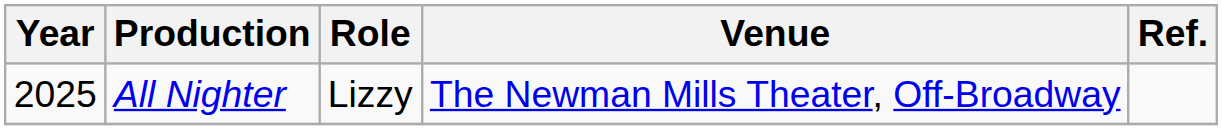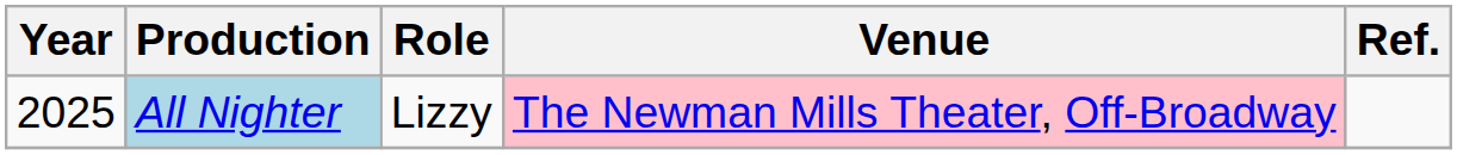row 2 | Production: no background -> lightblue background
row 2 | Venue: no background -> pink background
